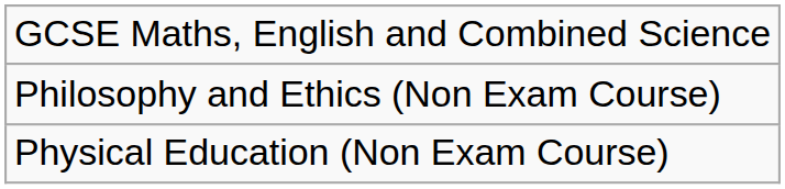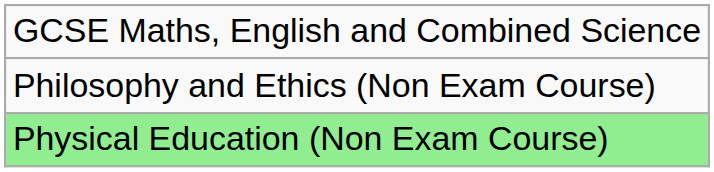row 3 | column 1: no background -> lightgreen background
